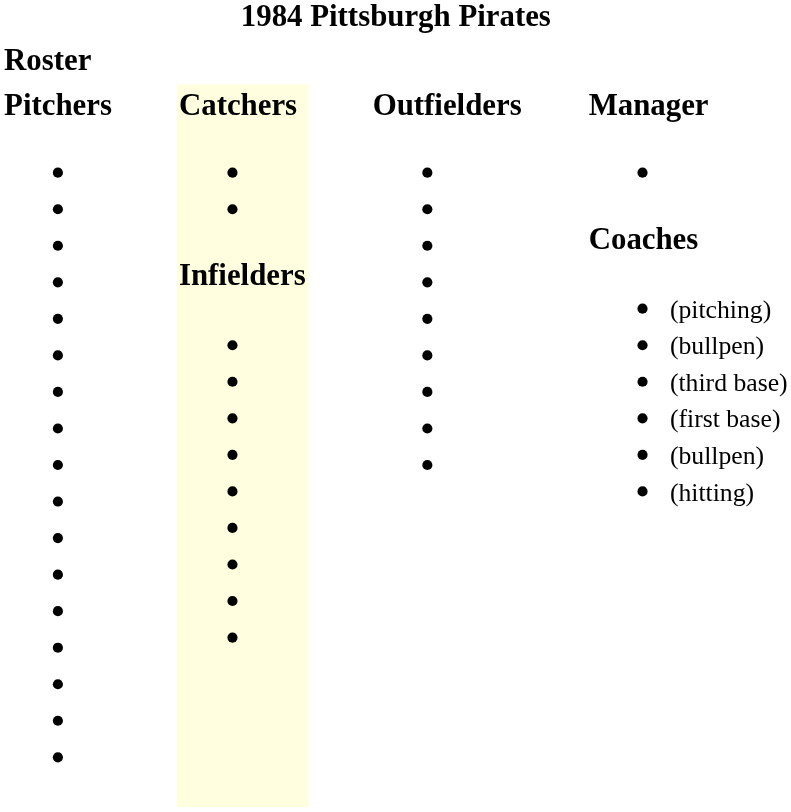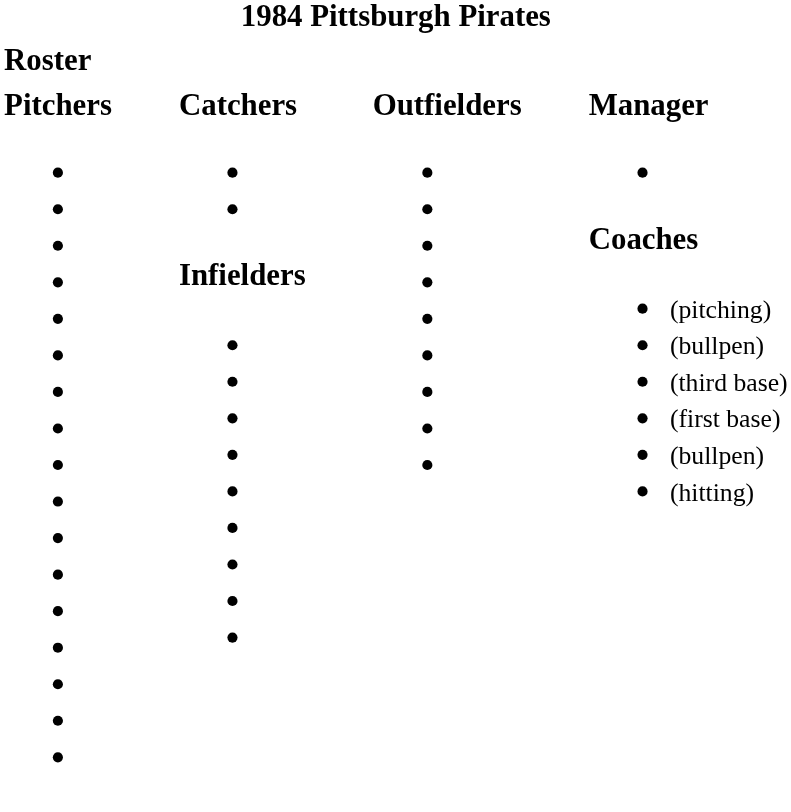Pitchers | column 2: lightyellow background -> no background
